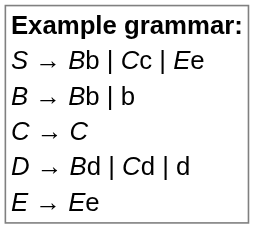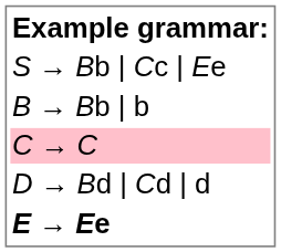C → C | column 1: no background -> pink background
E → Ee | column 1: normal -> bold
